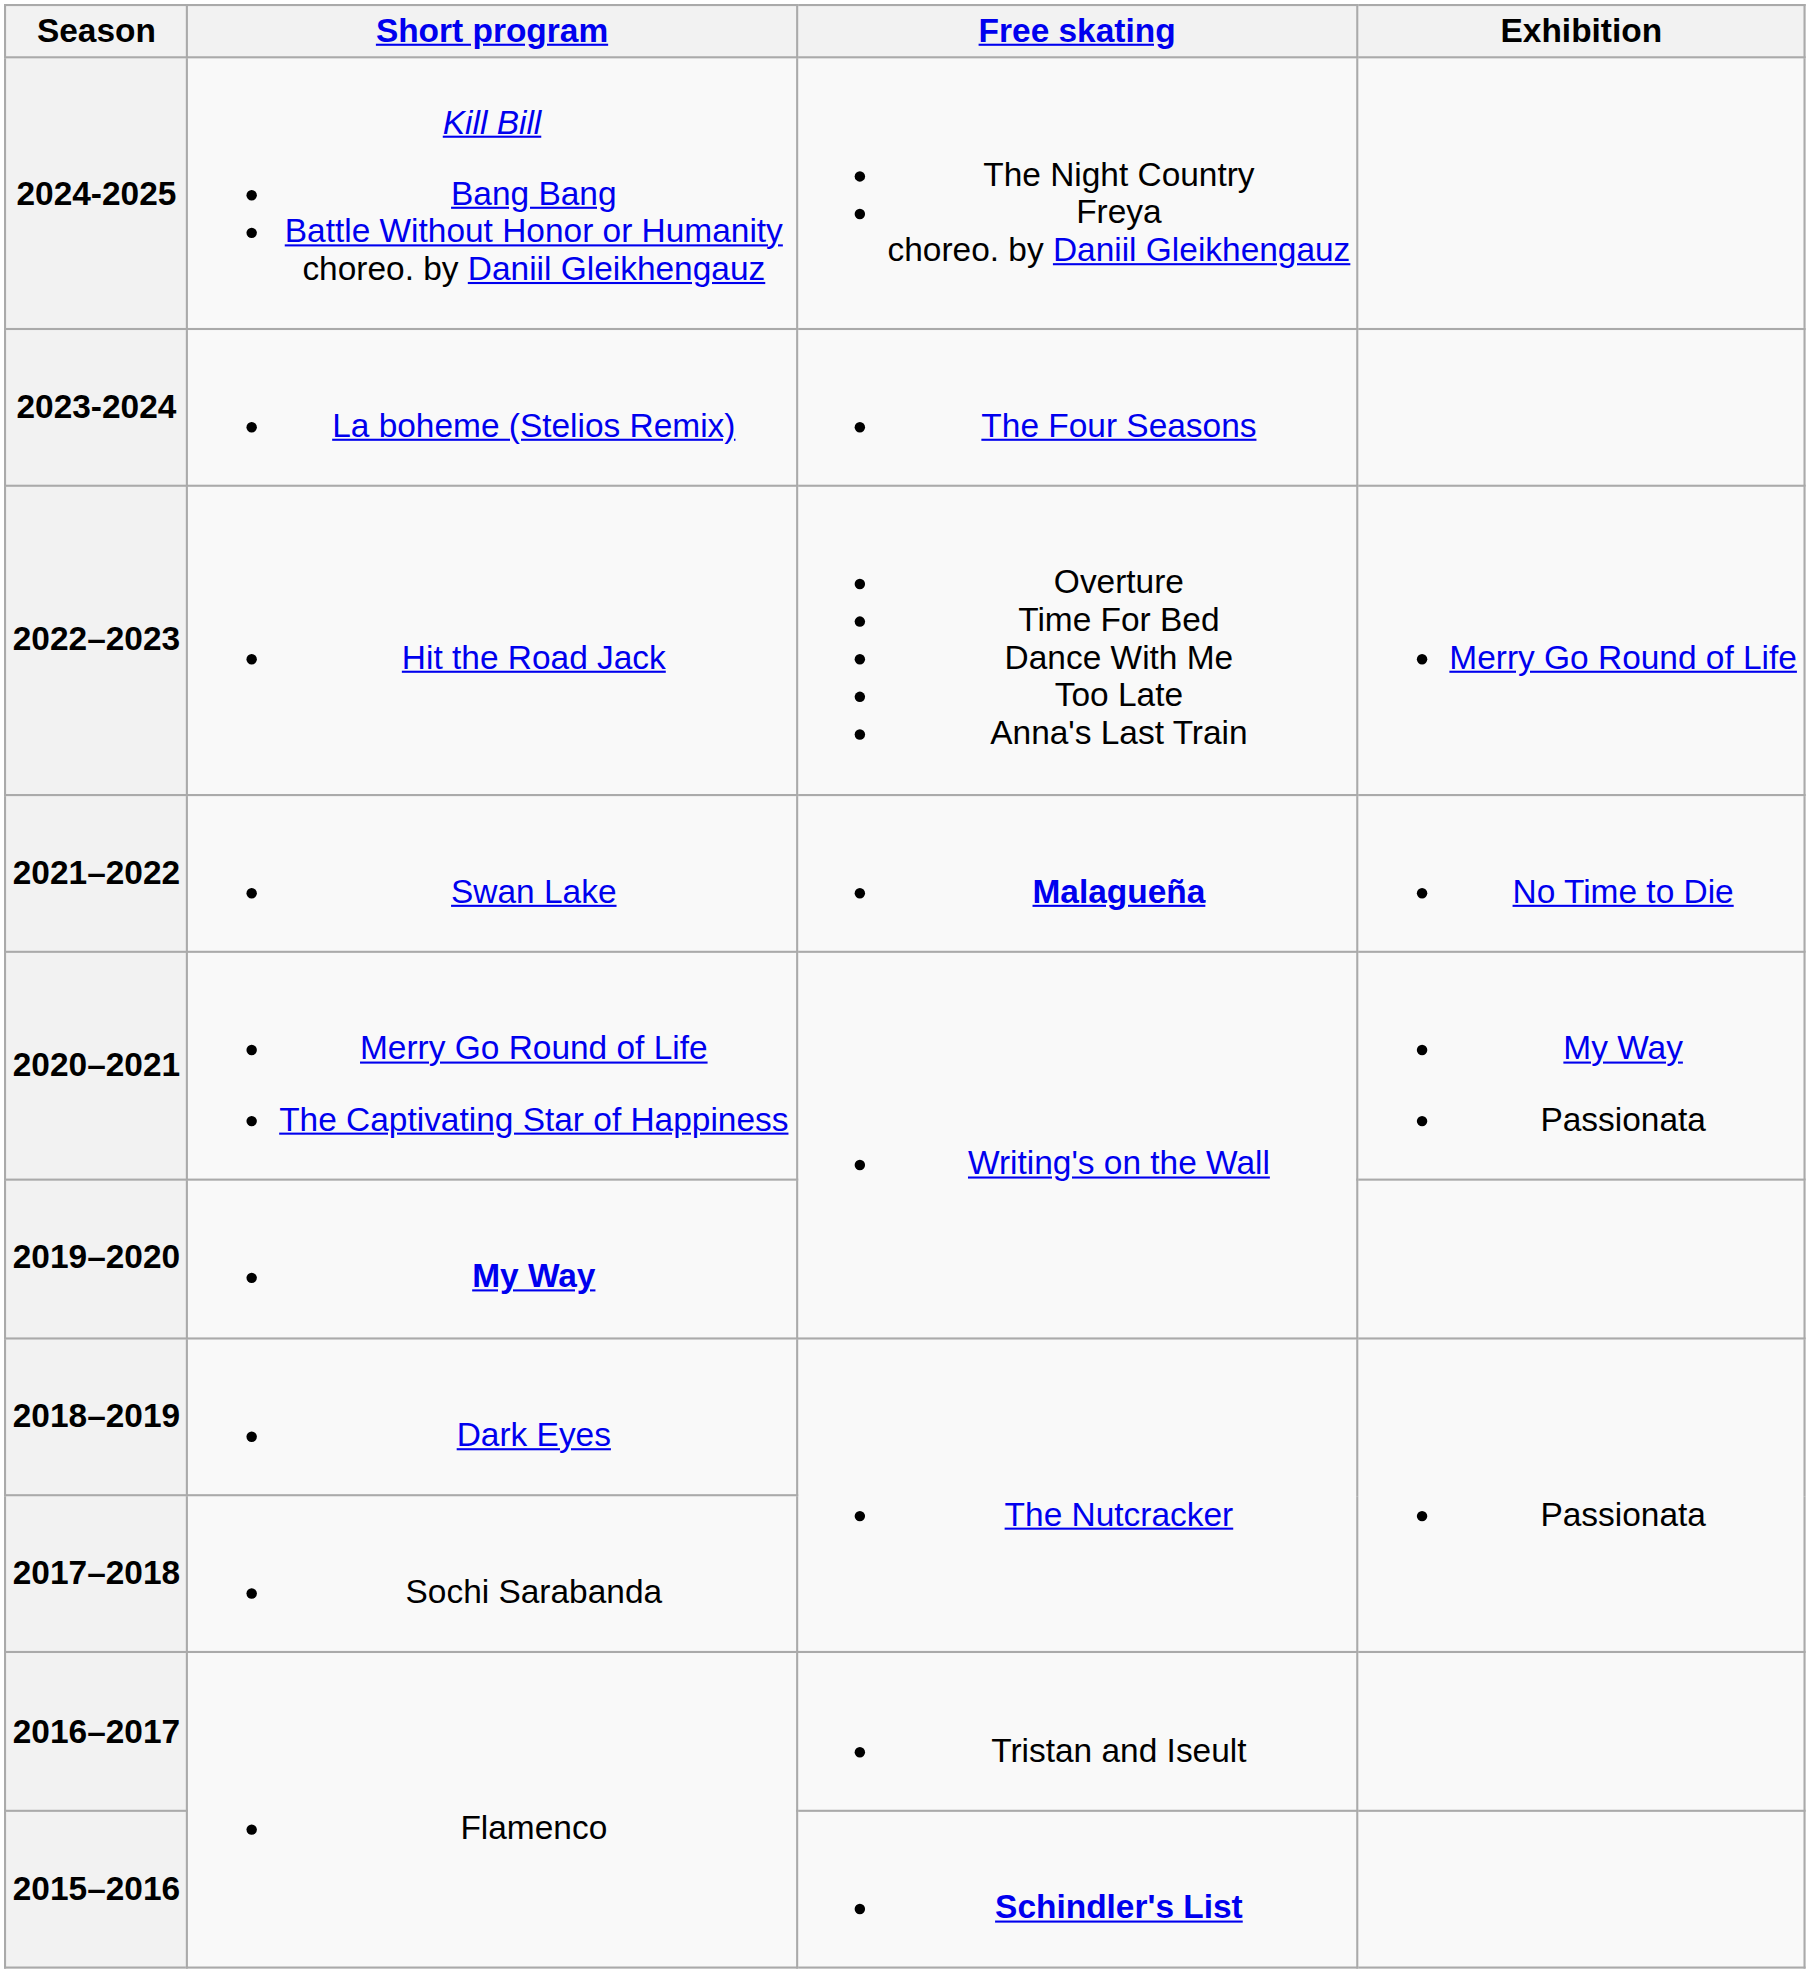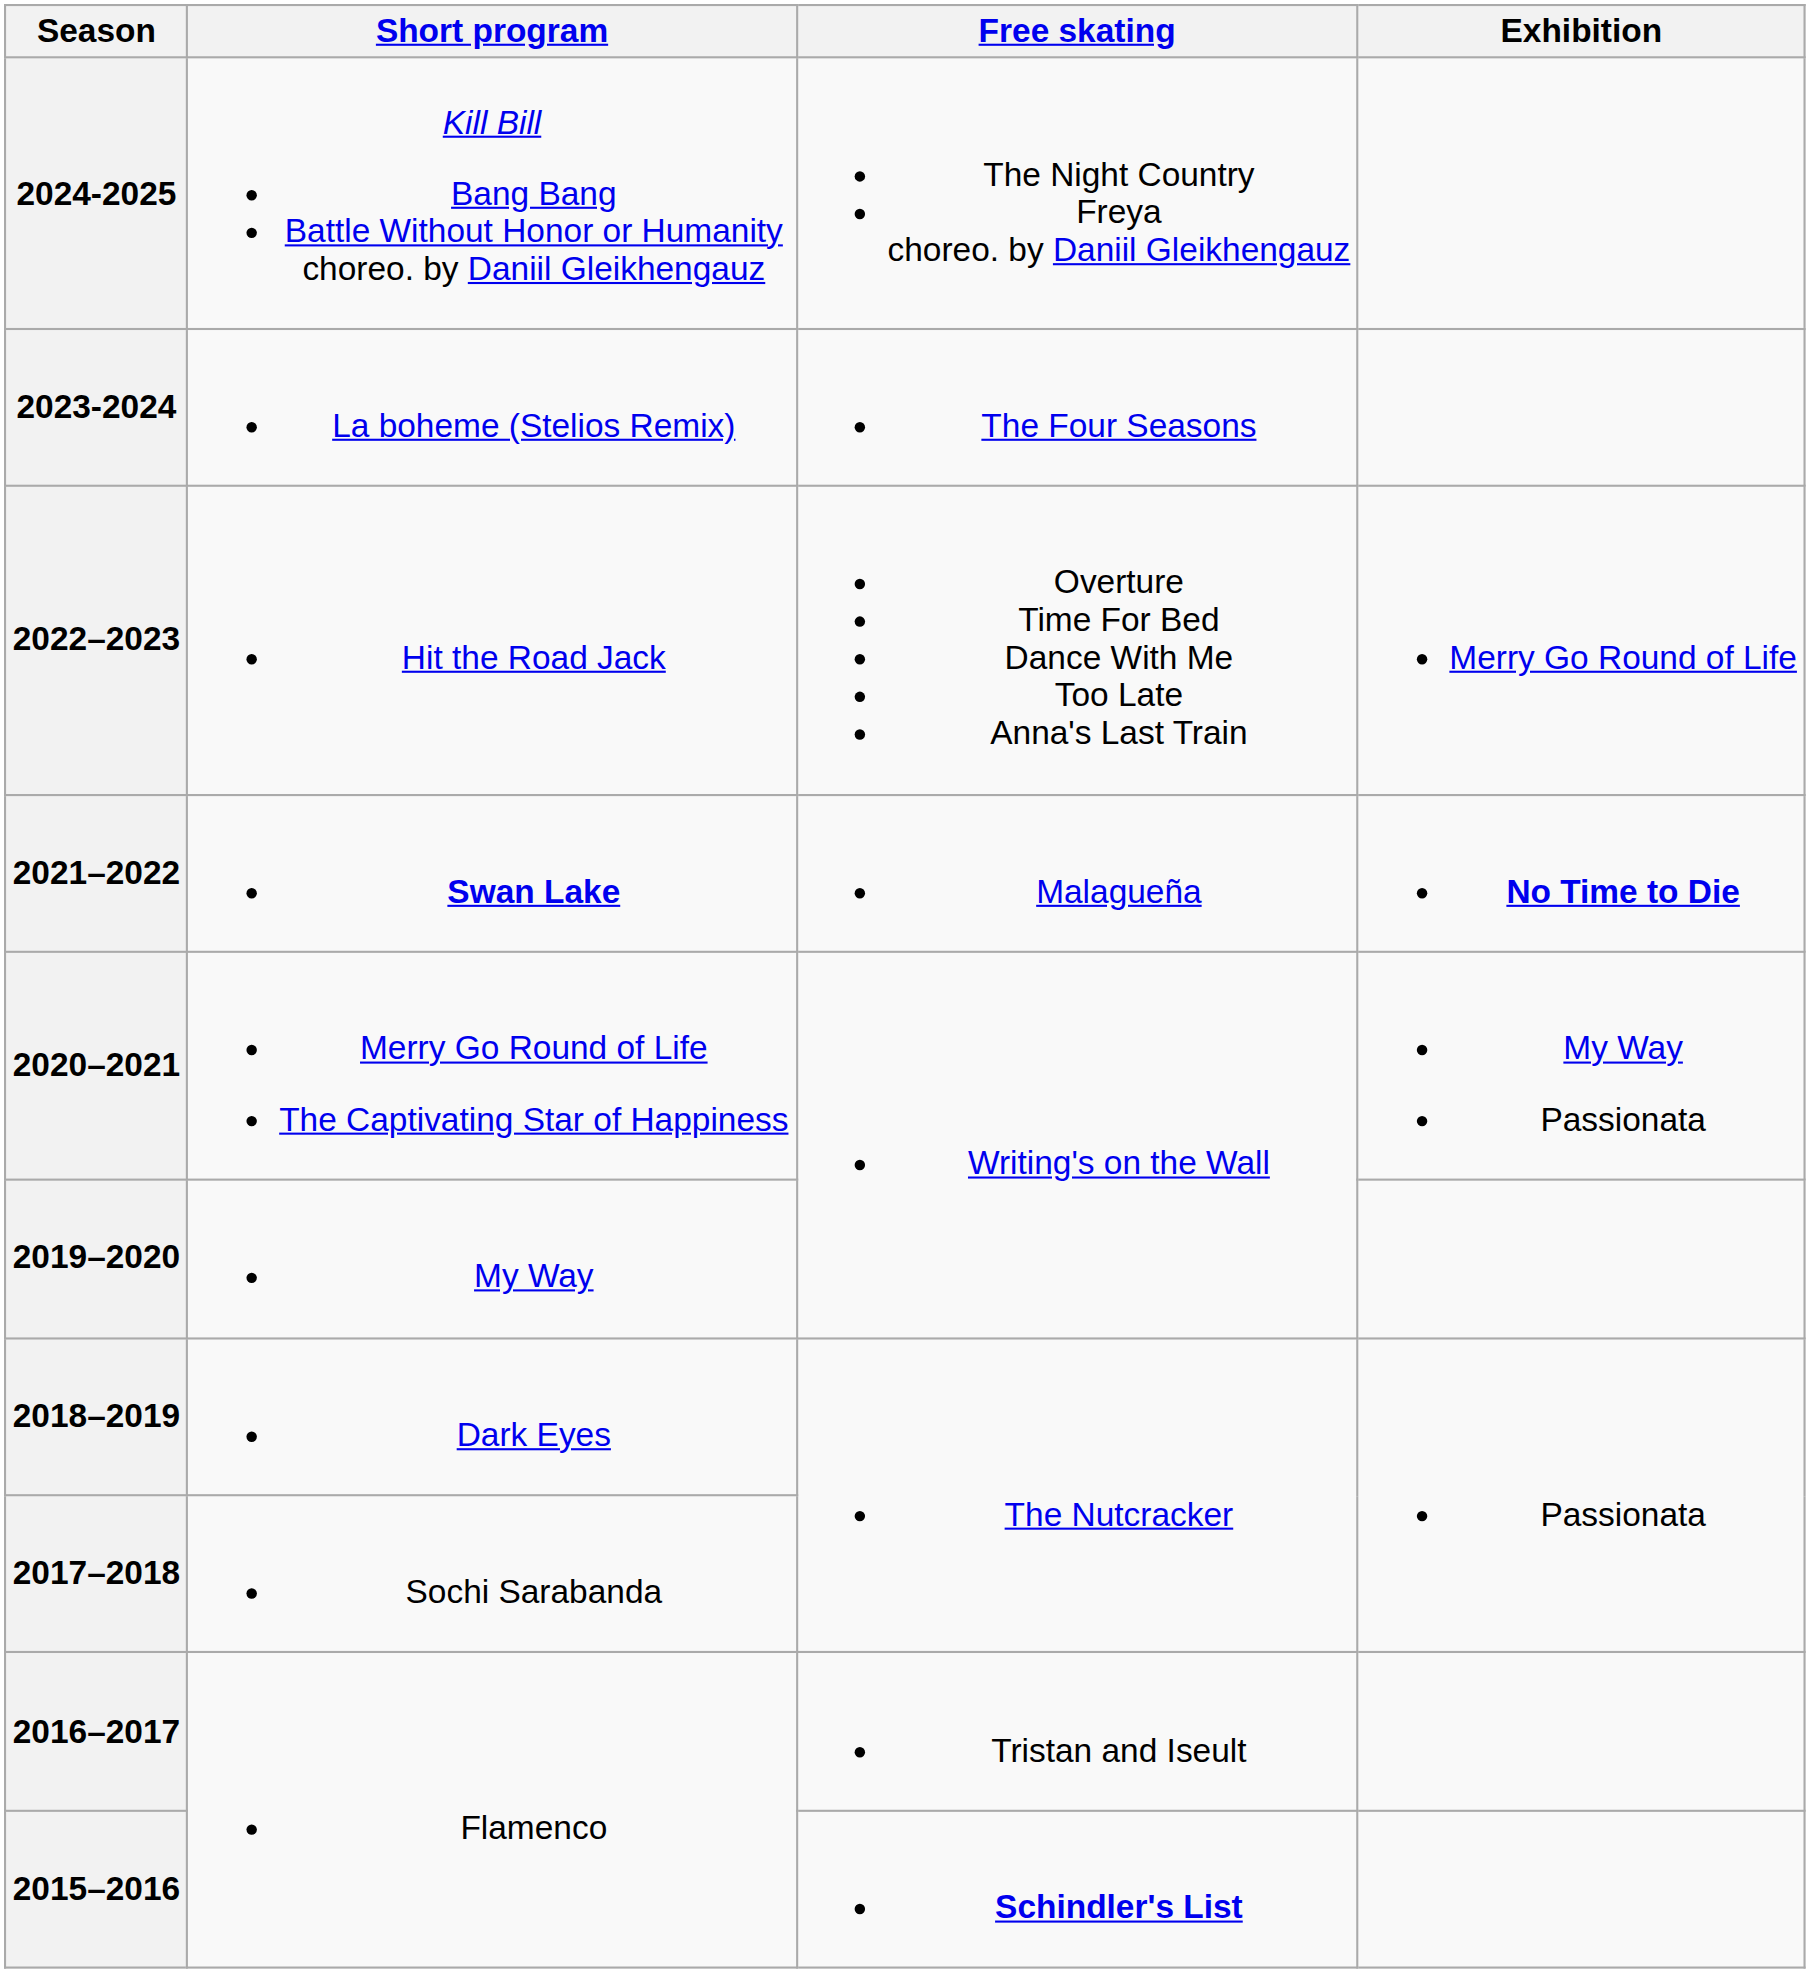2021–2022 | Short program: normal -> bold
2021–2022 | Free skating: bold -> normal
2021–2022 | Exhibition: normal -> bold
2019–2020 | Short program: bold -> normal
